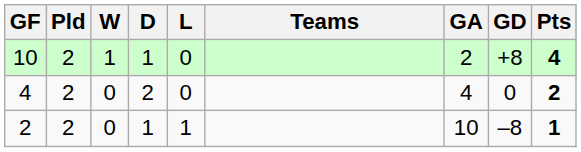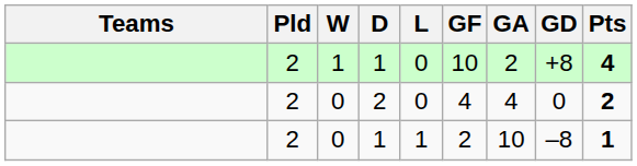columns swapped: Teams <-> GF
